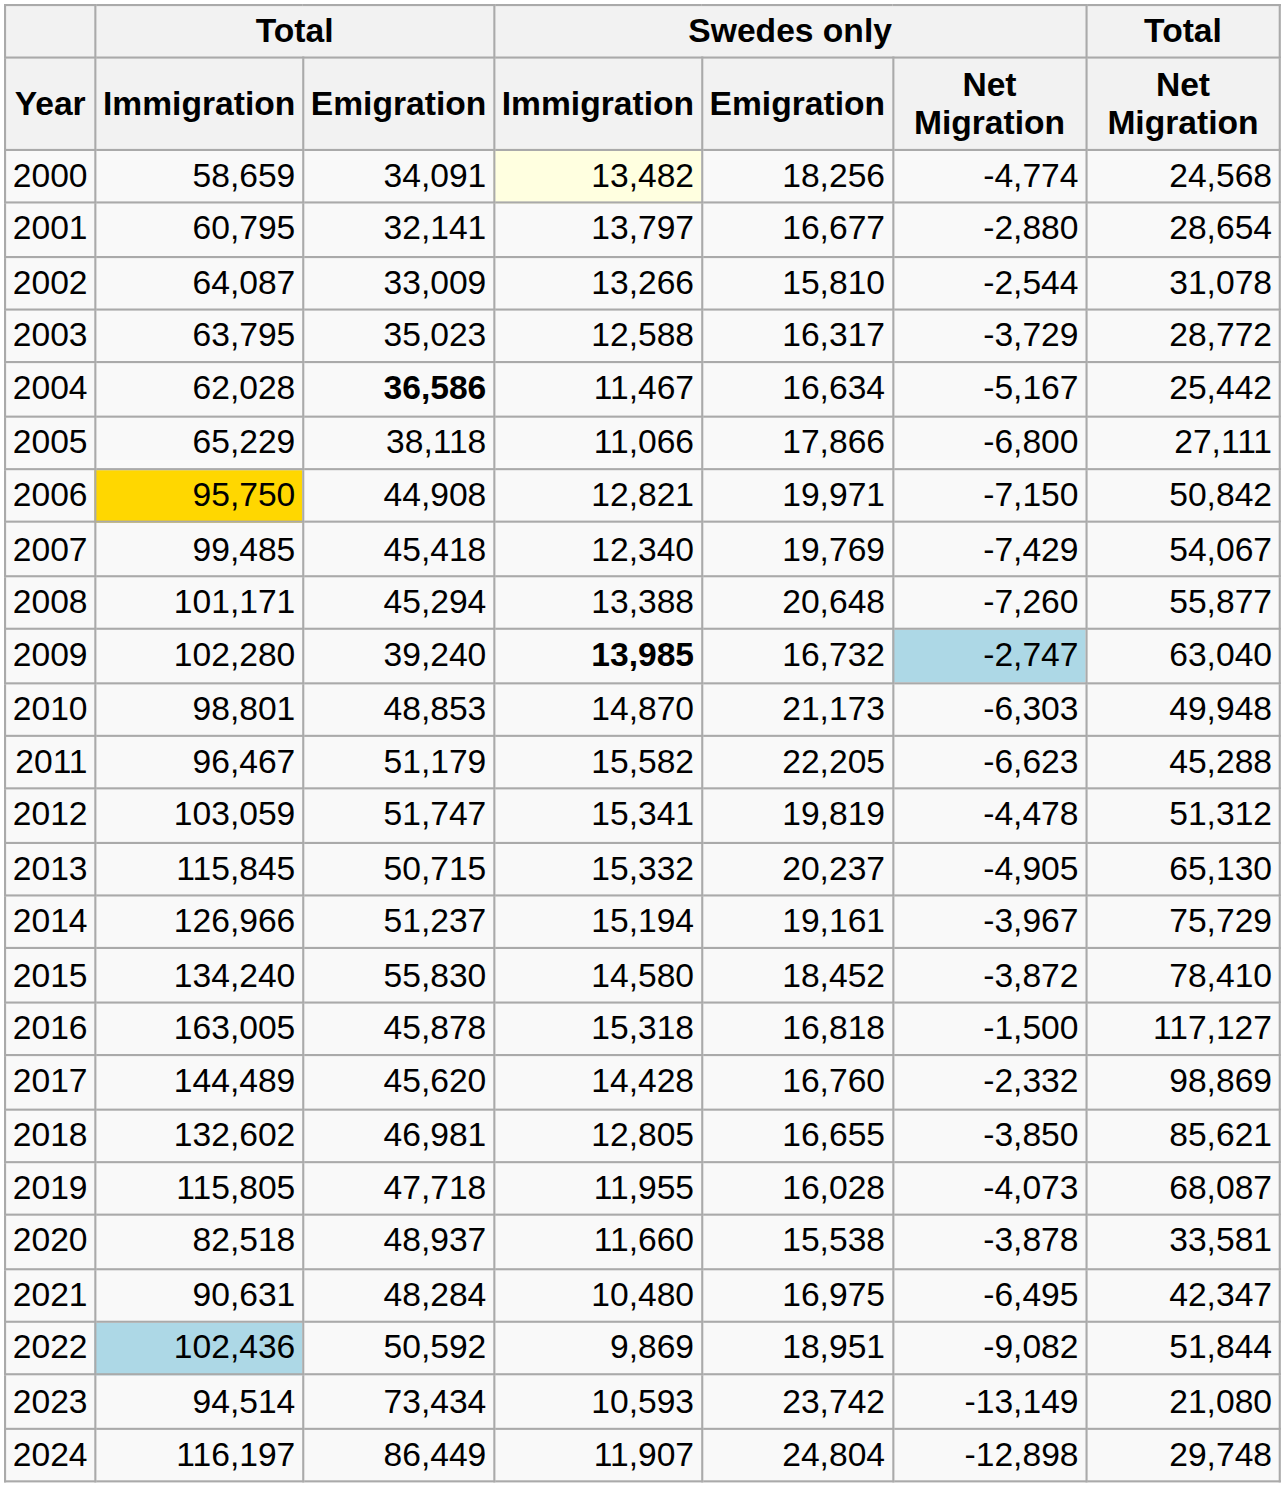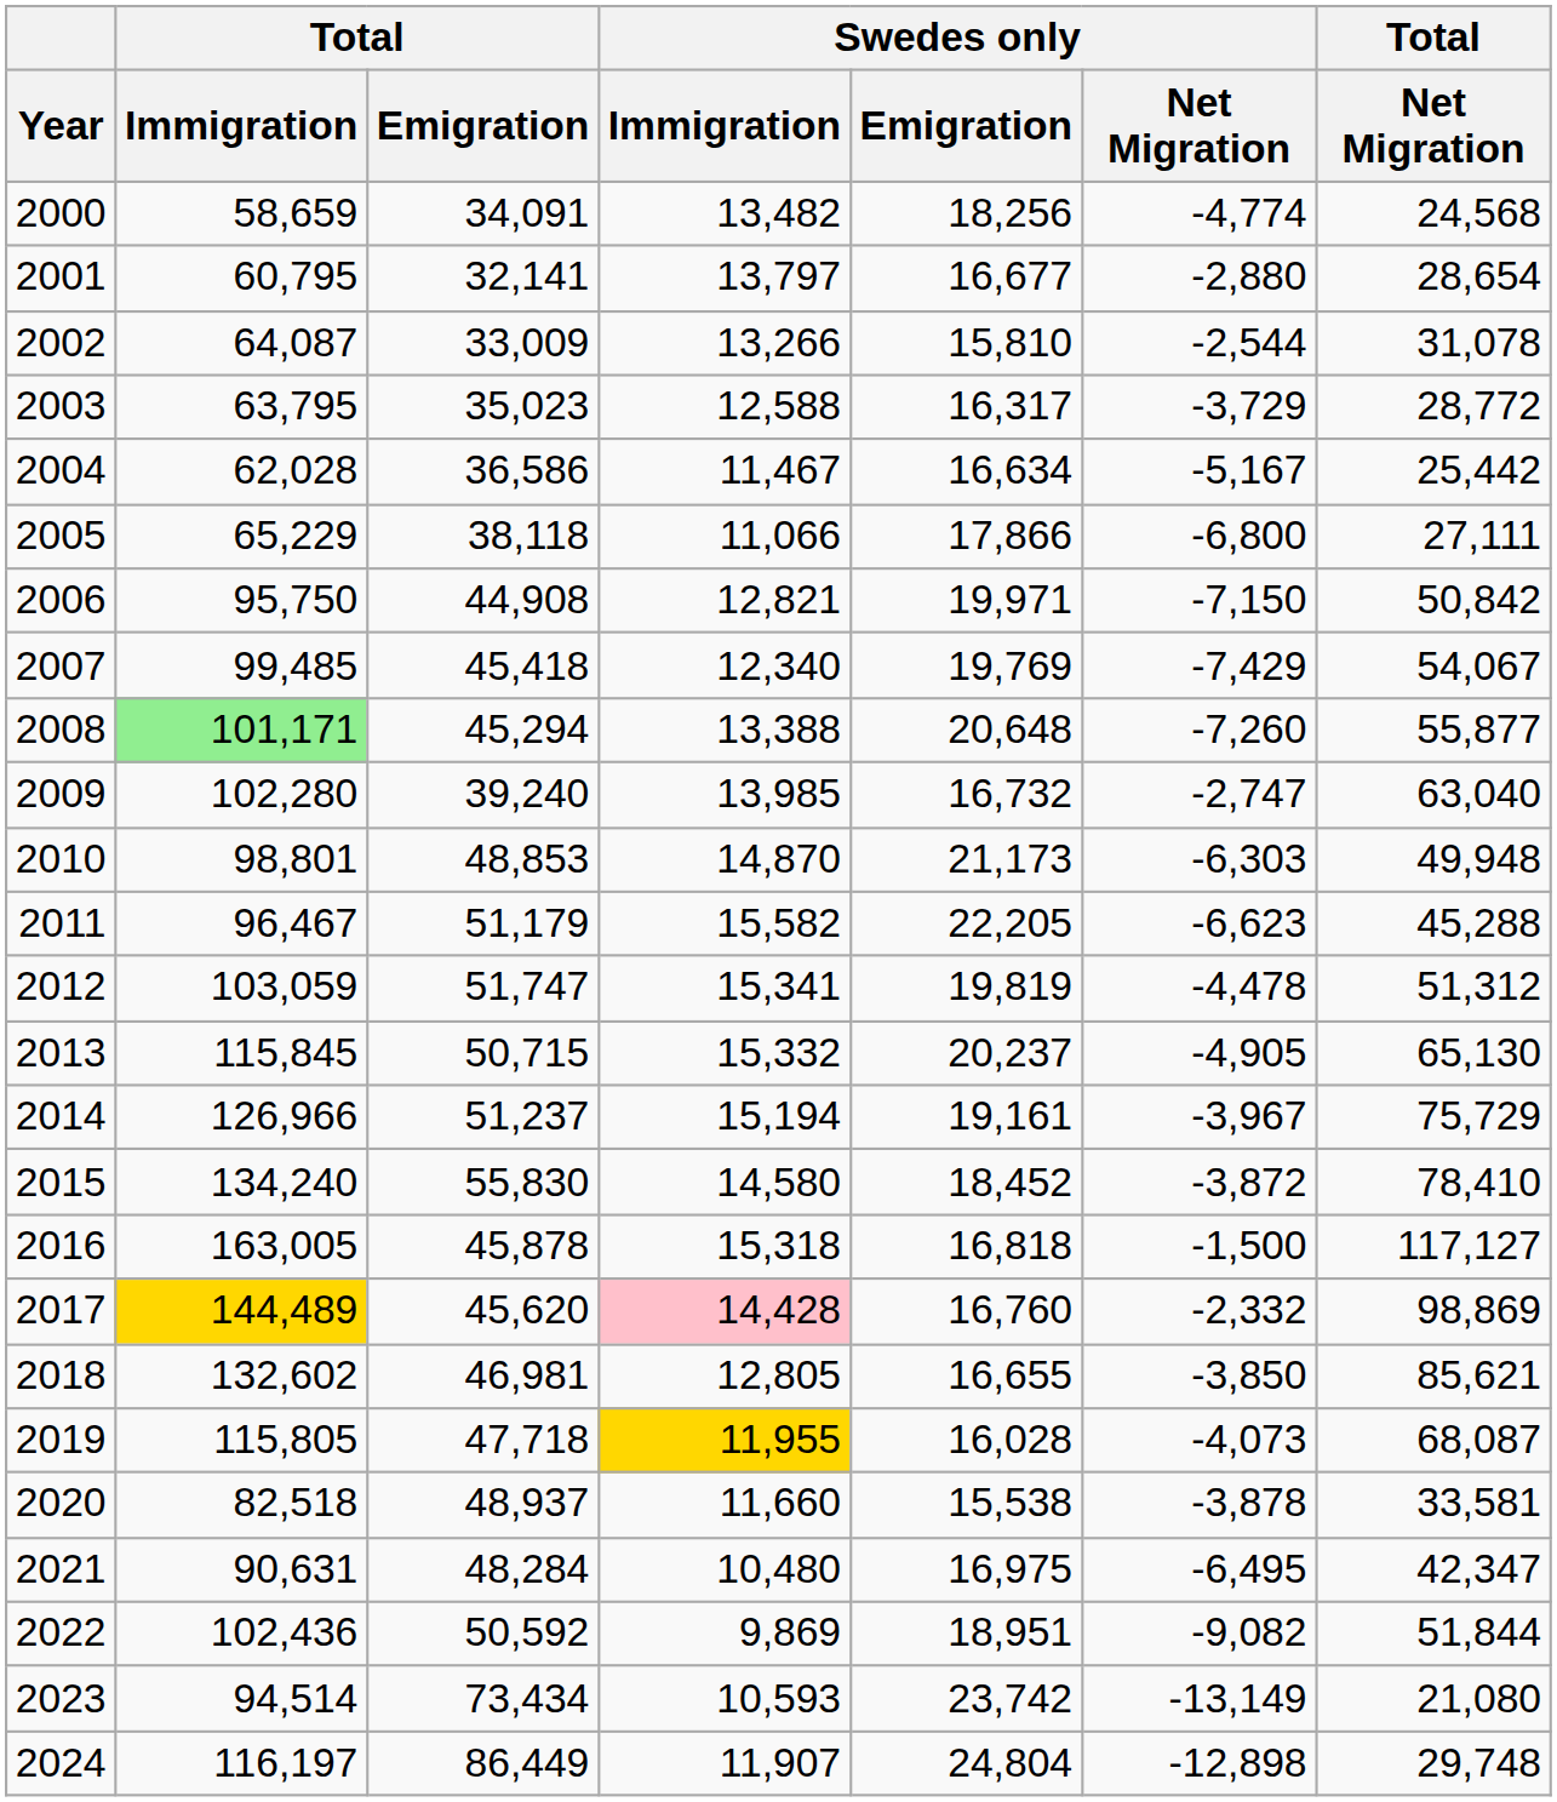2000 | Swedes only / Immigration: lightyellow background -> no background
2004 | Total / Emigration: bold -> normal
2006 | Total / Immigration: gold background -> no background
2008 | Total / Immigration: no background -> lightgreen background
2009 | Swedes only / Immigration: bold -> normal
2009 | Swedes only / Net Migration: lightblue background -> no background
2017 | Total / Immigration: no background -> gold background
2017 | Swedes only / Immigration: no background -> pink background
2019 | Swedes only / Immigration: no background -> gold background
2022 | Total / Immigration: lightblue background -> no background
